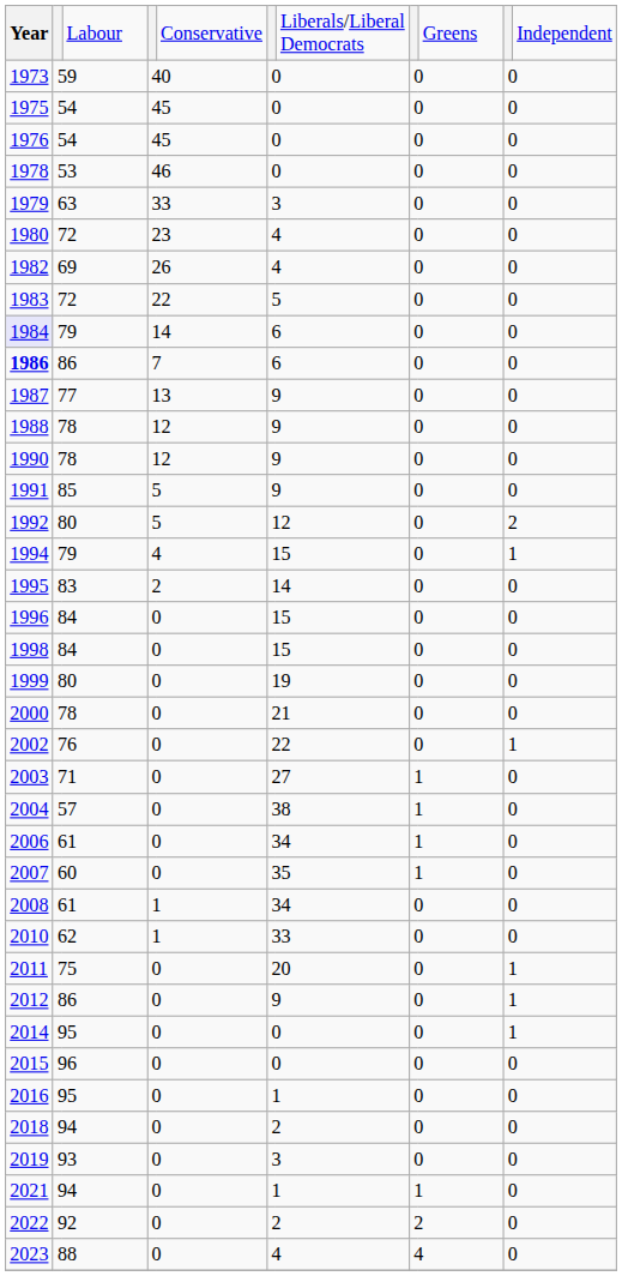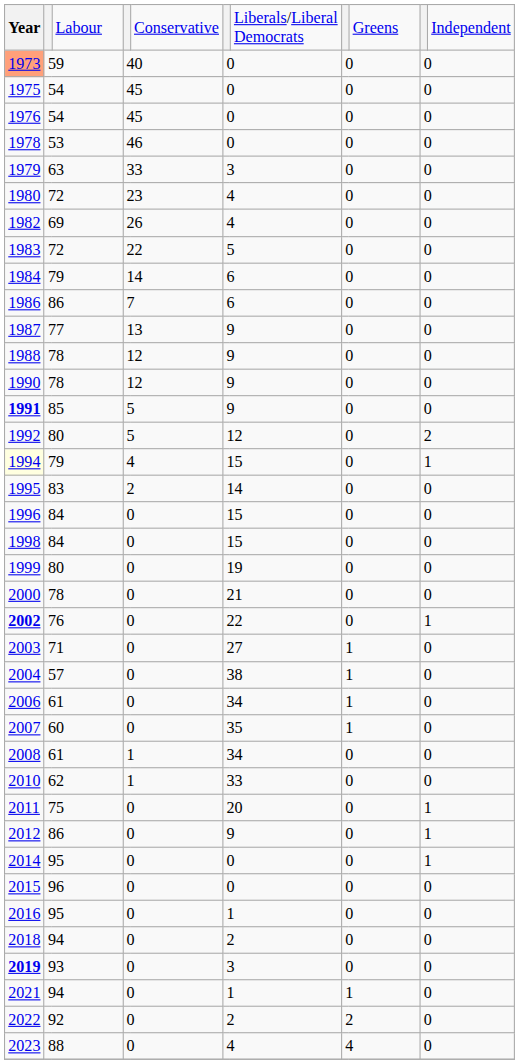1973 | column 1: no background -> lightsalmon background
1984 | column 1: lavender background -> no background
1986 | column 1: bold -> normal
1991 | column 1: normal -> bold
1994 | column 1: no background -> lightyellow background
2002 | column 1: normal -> bold
2019 | column 1: normal -> bold
